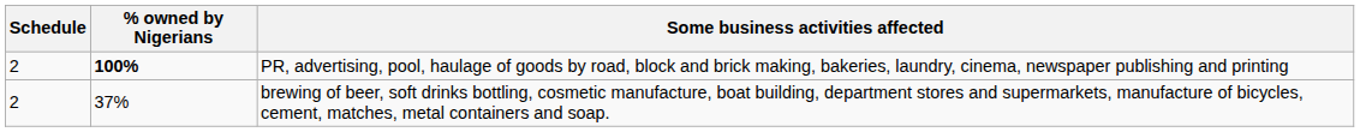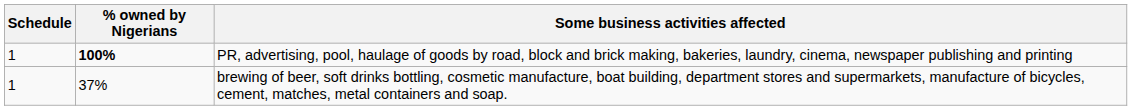row 2 | Schedule: 2 -> 1
row 3 | Schedule: 2 -> 1
